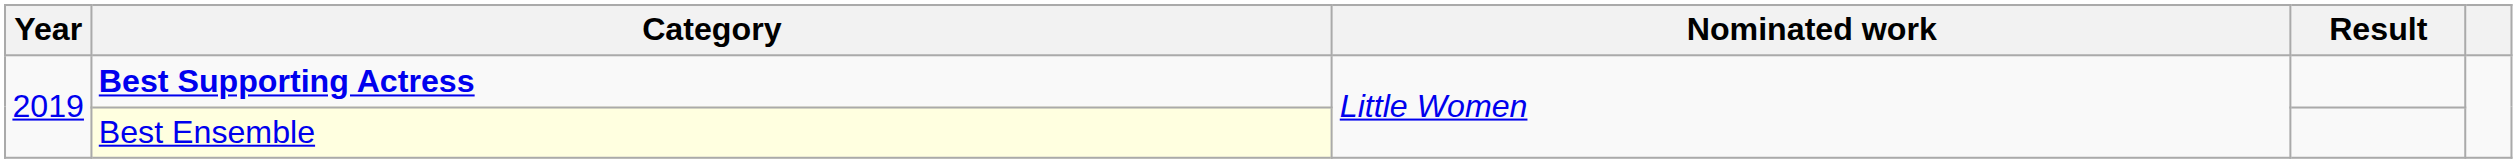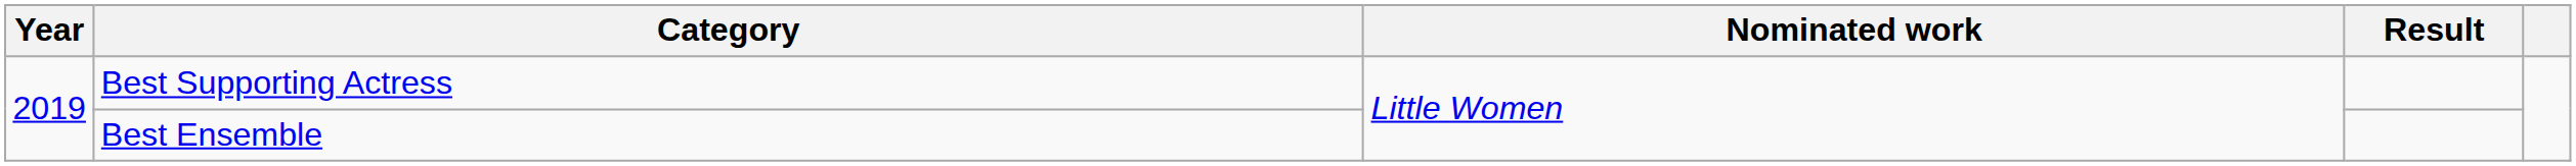Best Supporting Actress | Category: bold -> normal
Best Ensemble | Category: lightyellow background -> no background
